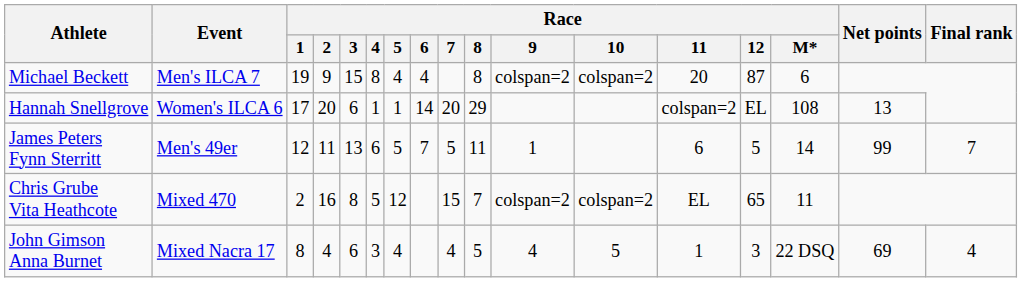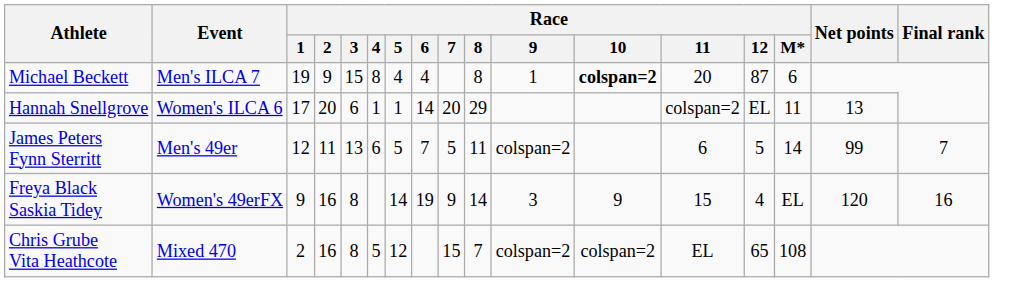Michael Beckett | Race / 9: colspan=2 -> 1
Michael Beckett | Race / 10: normal -> bold
Hannah Snellgrove | Race / M*: 108 -> 11
James Peters Fynn Sterritt | Race / 9: 1 -> colspan=2
+ row: Freya Black Saskia Tidey | Women's 49erFX | 9 | 16 | 8 | 14 | 19 | 9 | 14 | 3 | 9 | 15 | 4 | EL | 120 | 16
Chris Grube Vita Heathcote | Race / M*: 11 -> 108
- row: John Gimson Anna Burnet | Mixed Nacra 17 | 8 | 4 | 6 | 3 | 4 | 4 | 5 | 4 | 5 | 1 | 3 | 22 DSQ | 69 | 4
